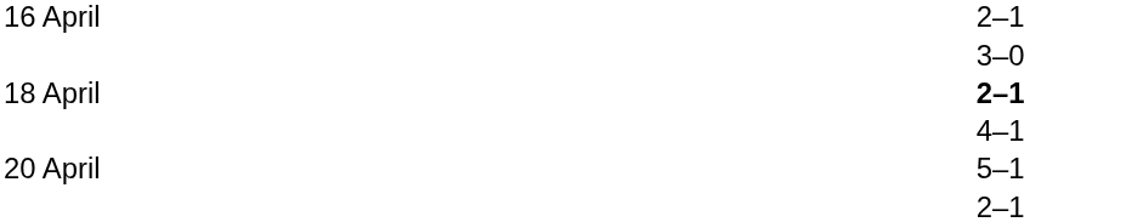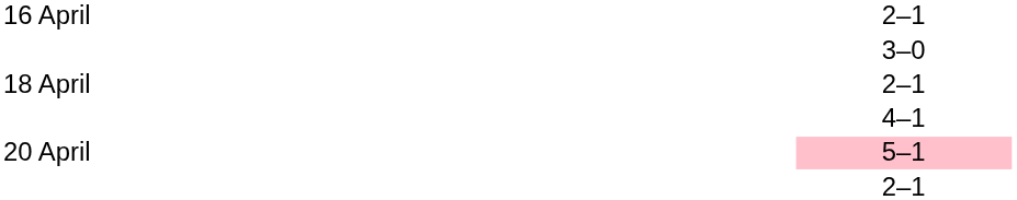18 April | column 2: bold -> normal
20 April | column 2: no background -> pink background
